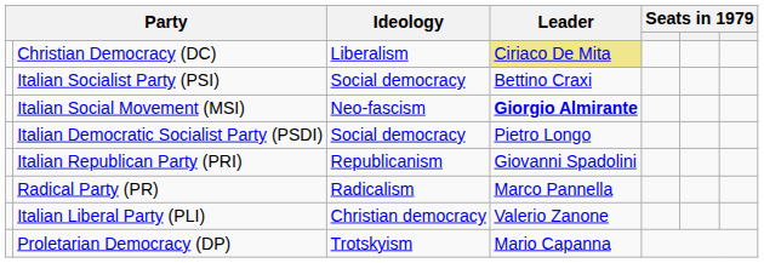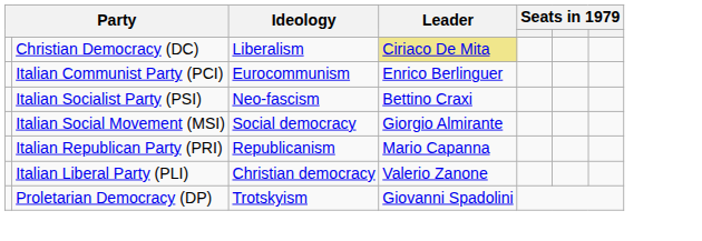+ row: Italian Communist Party (PCI) | Eurocommunism | Enrico Berlinguer
Italian Socialist Party (PSI) | Ideology: Social democracy -> Neo-fascism
Italian Social Movement (MSI) | Ideology: Neo-fascism -> Social democracy
Italian Social Movement (MSI) | Leader: bold -> normal
- row: Italian Democratic Socialist Party (PSDI) | Social democracy | Pietro Longo
Italian Republican Party (PRI) | Leader: Giovanni Spadolini -> Mario Capanna
- row: Radical Party (PR) | Radicalism | Marco Pannella
Proletarian Democracy (DP) | Leader: Mario Capanna -> Giovanni Spadolini
